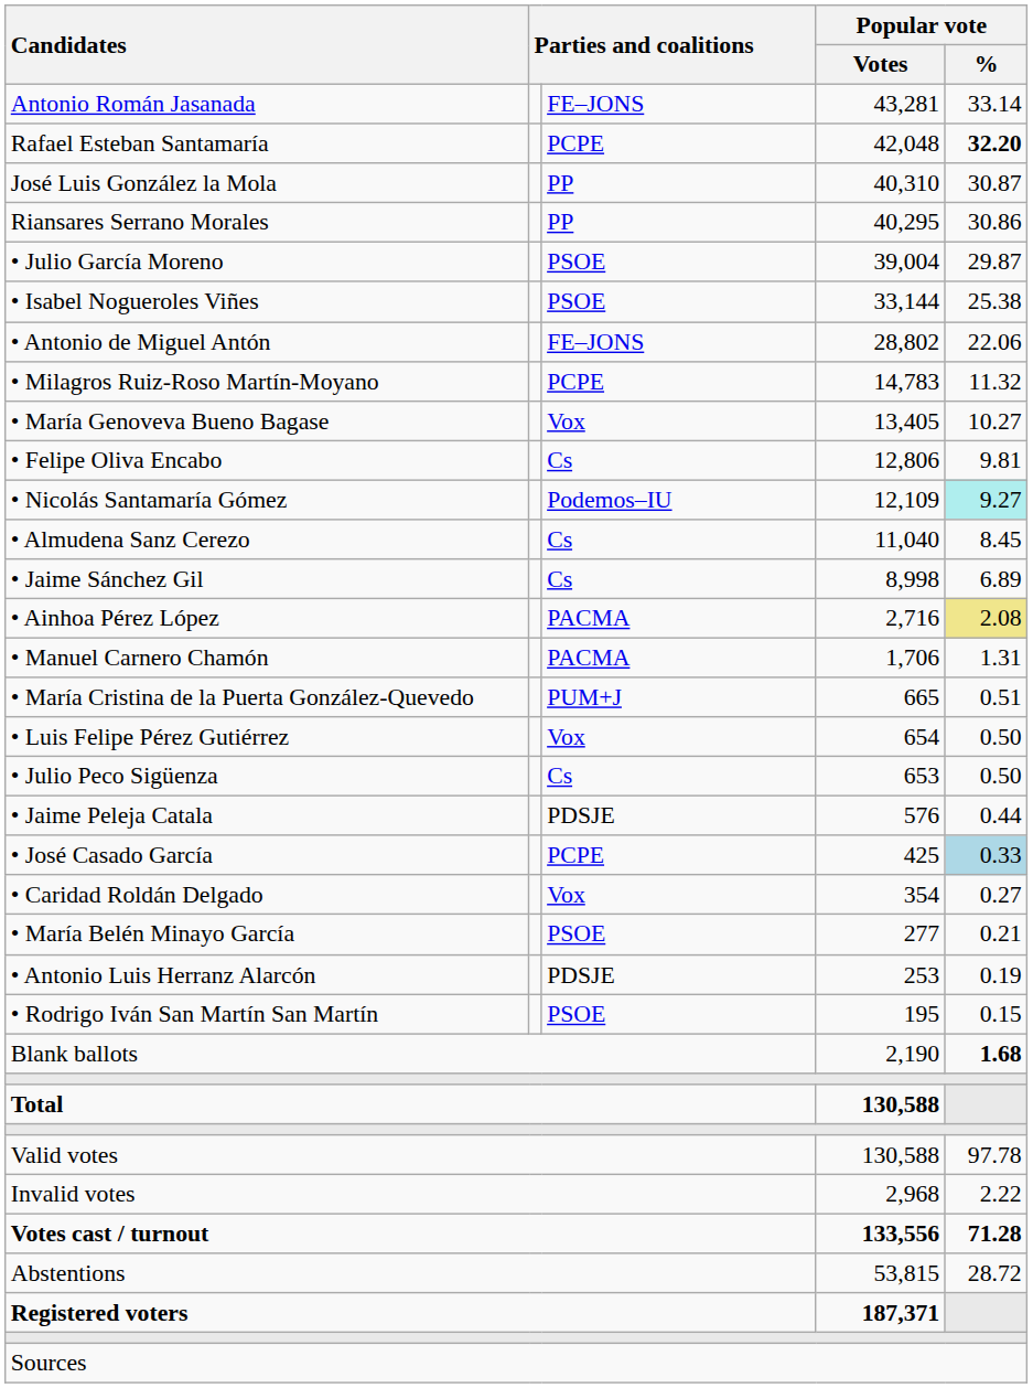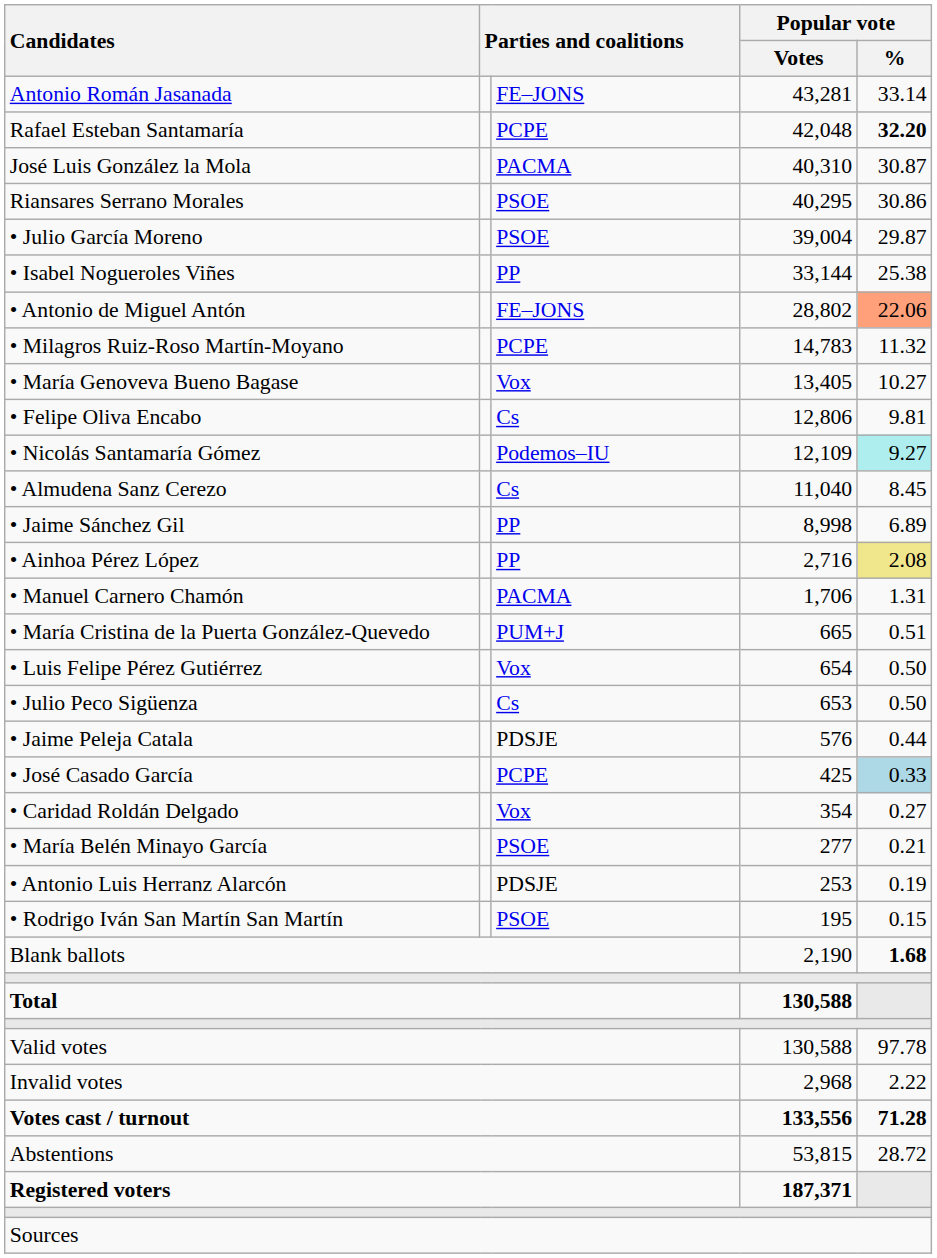José Luis González la Mola | column 3: PP -> PACMA
Riansares Serrano Morales | column 3: PP -> PSOE
• Isabel Nogueroles Viñes | column 3: PSOE -> PP
• Antonio de Miguel Antón | Popular vote / %: no background -> lightsalmon background
• Jaime Sánchez Gil | column 3: Cs -> PP
• Ainhoa Pérez López | column 3: PACMA -> PP
